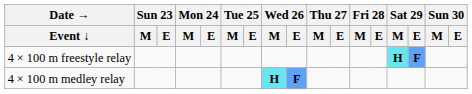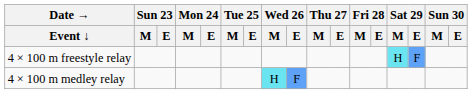4 × 100 m freestyle relay | Sat 29 / M: bold -> normal
4 × 100 m freestyle relay | Sat 29 / E: bold -> normal
4 × 100 m medley relay | Wed 26 / M: bold -> normal
4 × 100 m medley relay | Wed 26 / E: bold -> normal
